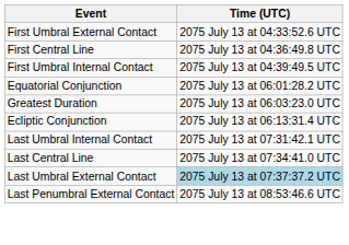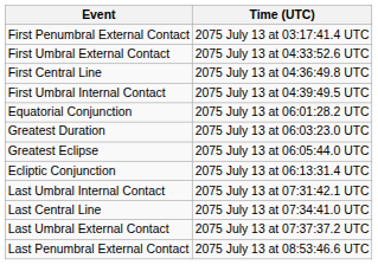+ row: First Penumbral External Contact | 2075 July 13 at 03:17:41.4 UTC
+ row: Greatest Eclipse | 2075 July 13 at 06:05:44.0 UTC
Last Umbral External Contact | Time (UTC): lightblue background -> no background
